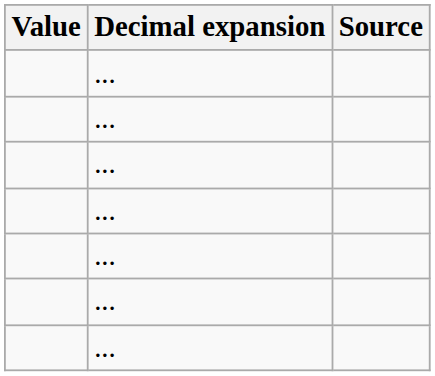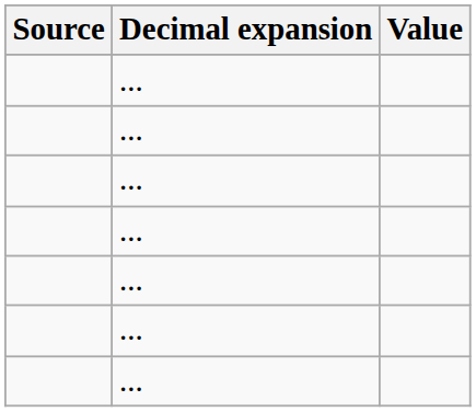columns swapped: Value <-> Source
